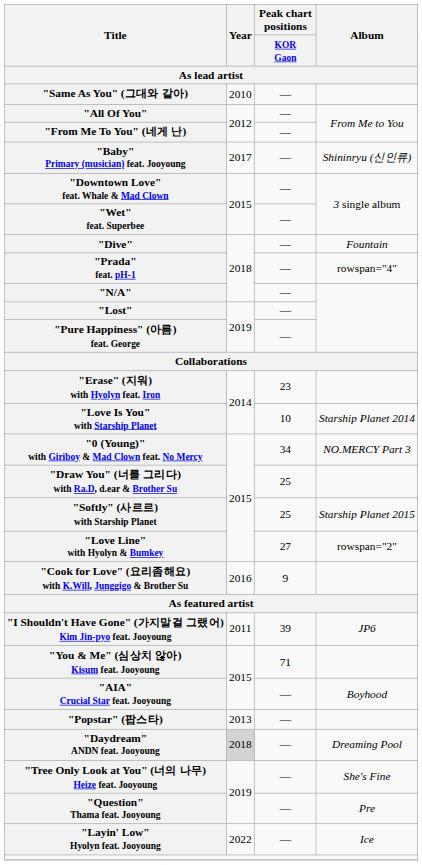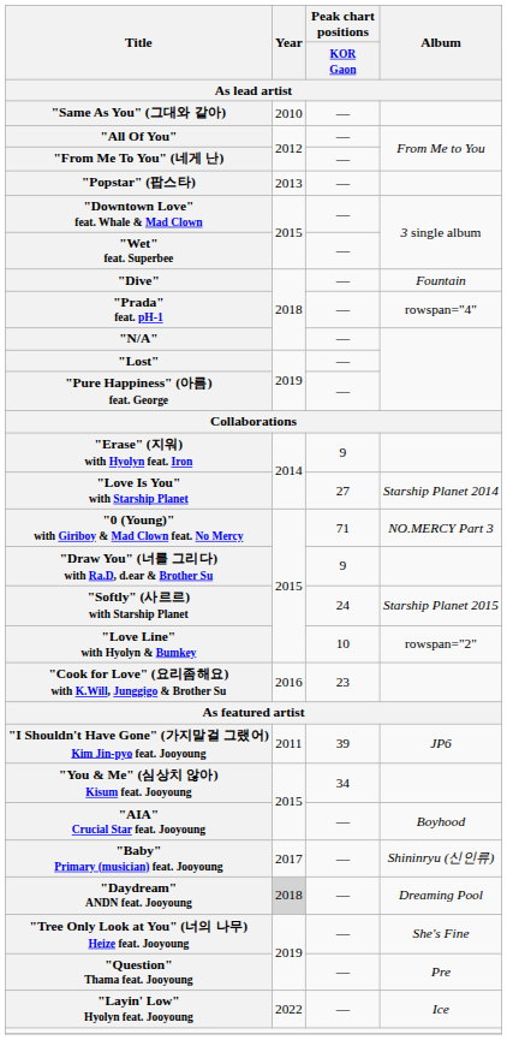rows swapped: "Popstar" (팝스타) <-> "Baby" Primary (musician) feat. Jooyoung
"Erase" (지워) with Hyolyn feat. Iron | Peak chart positions / KOR Gaon: 23 -> 9
"Love Is You" with Starship Planet | Peak chart positions / KOR Gaon: 10 -> 27
"0 (Young)" with Giriboy & Mad Clown feat. No Mercy | Peak chart positions / KOR Gaon: 34 -> 71
"Draw You" (너를 그리다) with Ra.D, d.ear & Brother Su | Peak chart positions / KOR Gaon: 25 -> 9
"Softly" (사르르) with Starship Planet | Peak chart positions / KOR Gaon: 25 -> 24
"Love Line" with Hyolyn & Bumkey | Peak chart positions / KOR Gaon: 27 -> 10
"Cook for Love" (요리좀해요) with K.Will, Junggigo & Brother Su | Peak chart positions / KOR Gaon: 9 -> 23
"You & Me" (심상치 않아) Kisum feat. Jooyoung | Peak chart positions / KOR Gaon: 71 -> 34
